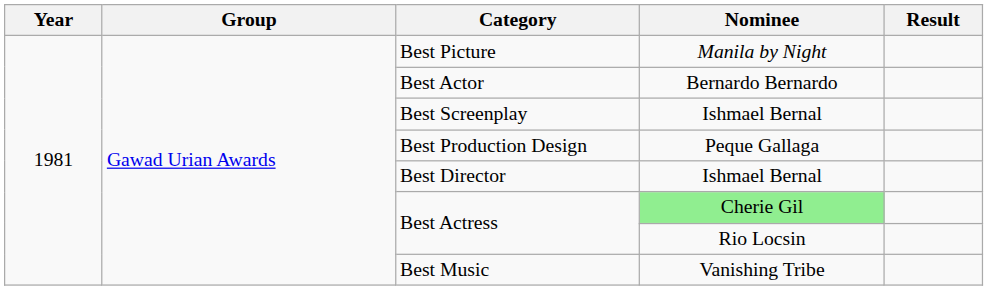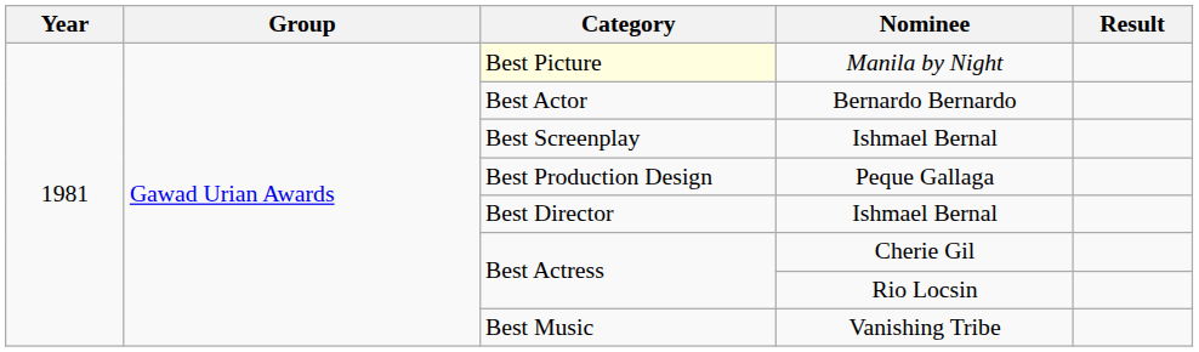Best Picture | Category: no background -> lightyellow background
Best Actress / Cherie Gil | Nominee: lightgreen background -> no background
